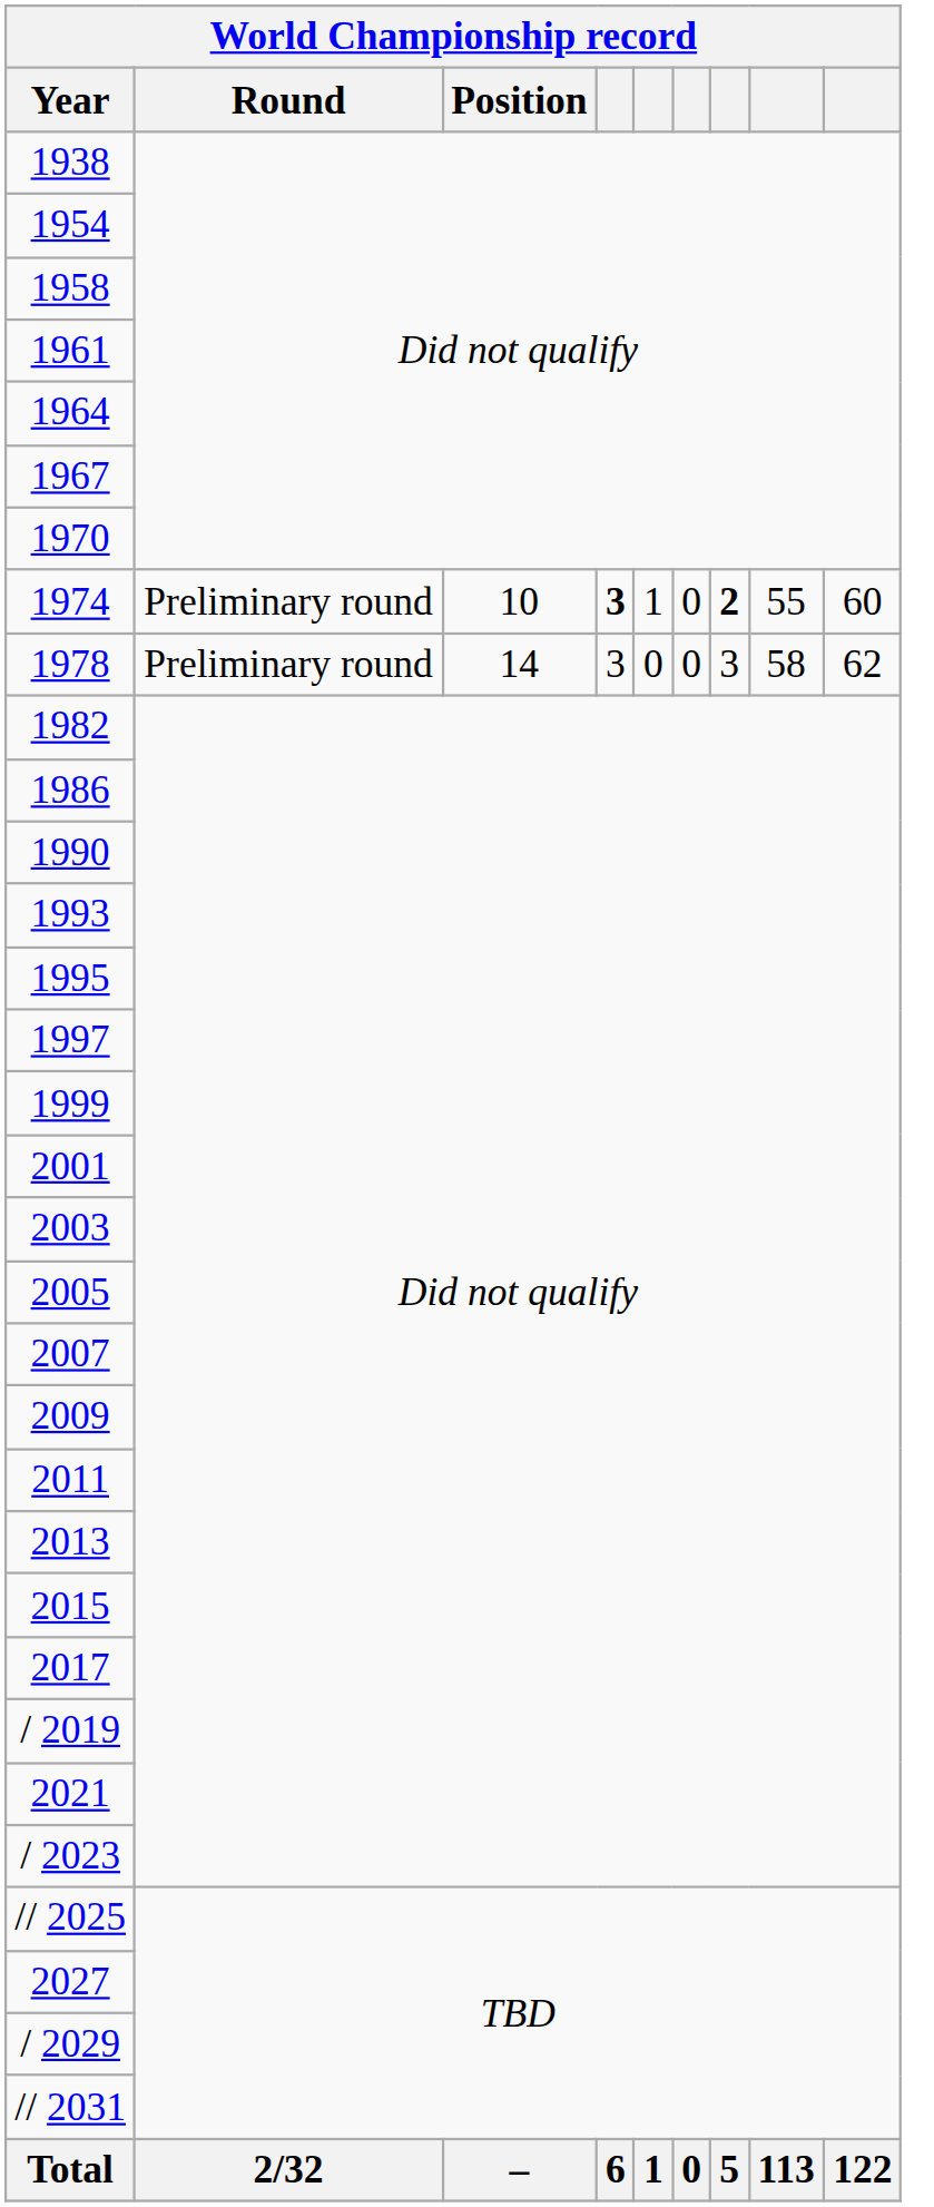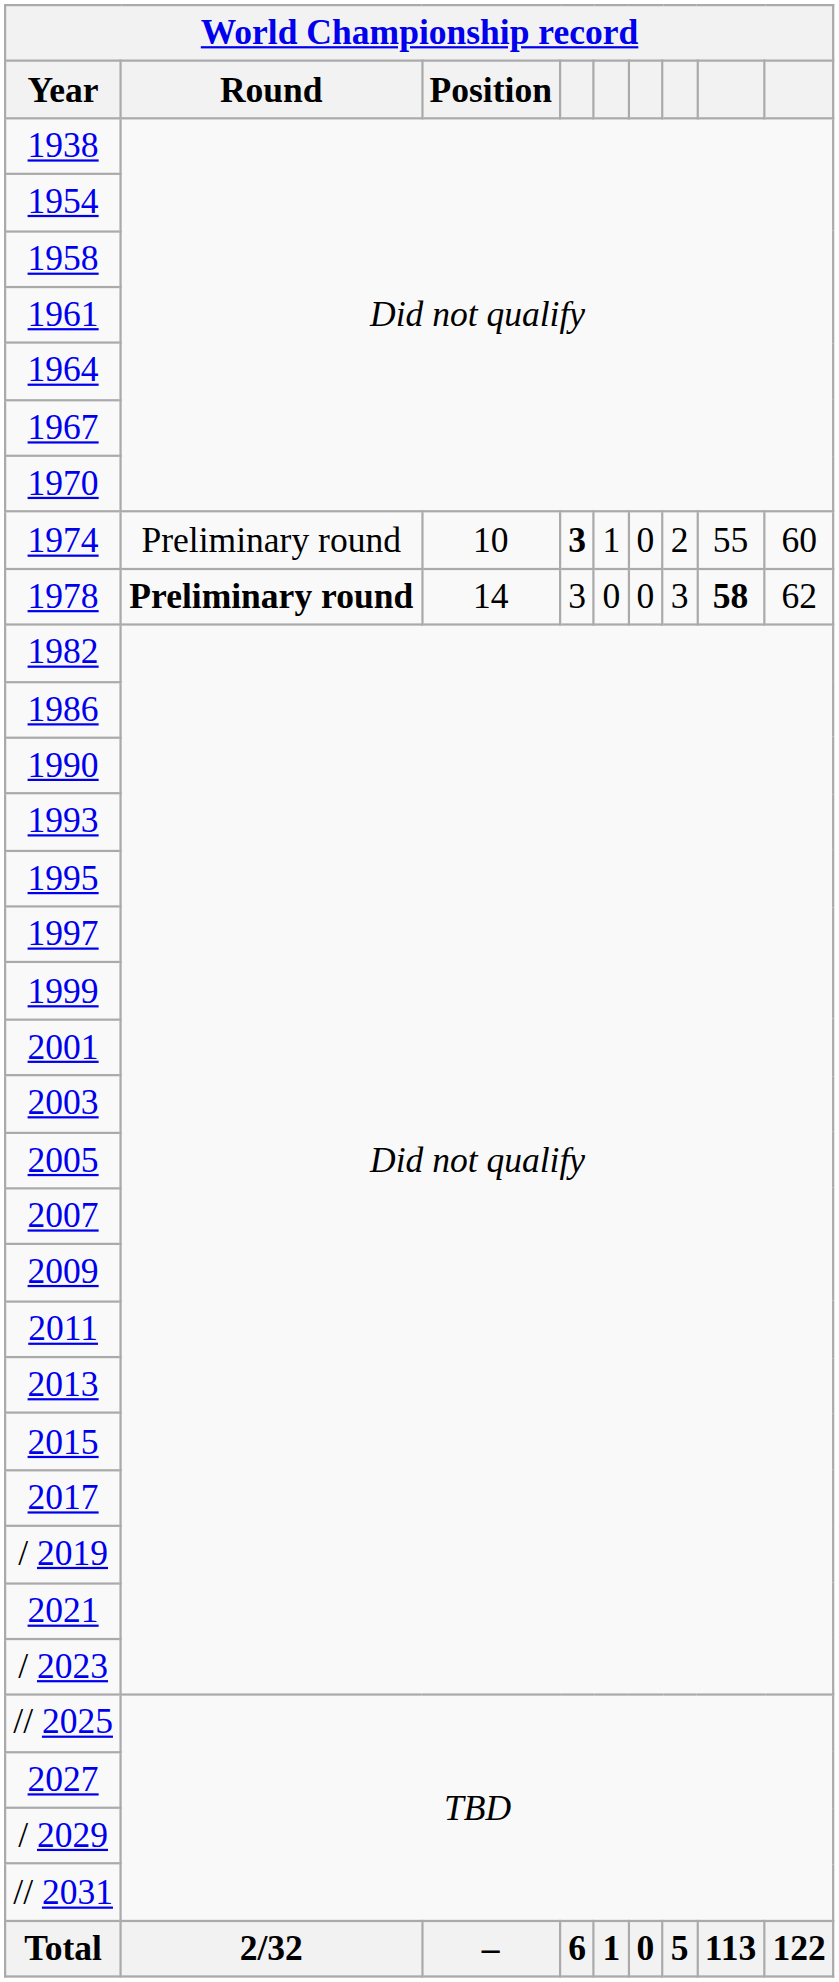1974 | column 7: bold -> normal
1978 | World Championship record / Round: normal -> bold
1978 | column 8: normal -> bold
